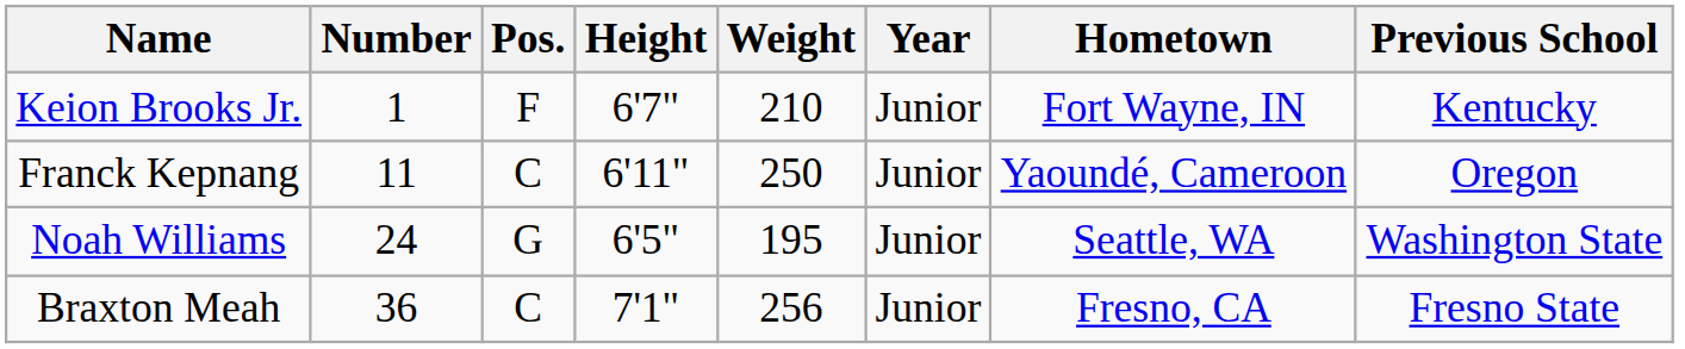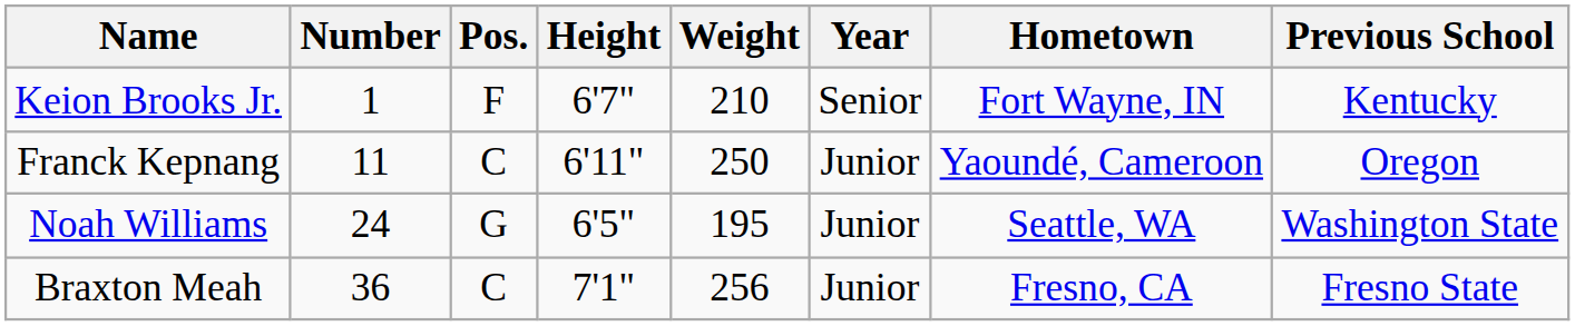Keion Brooks Jr. | Year: Junior -> Senior
